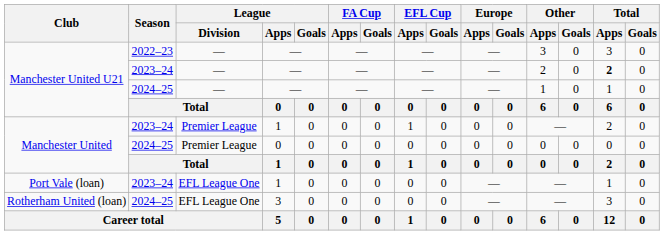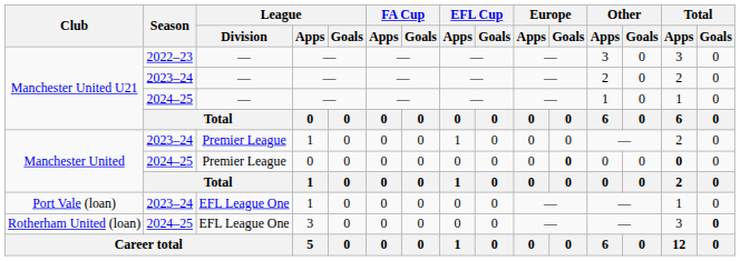Manchester United U21 / 2023–24 | Total / Apps: bold -> normal
Manchester United / 2024–25 | Europe / Goals: normal -> bold
Manchester United / 2024–25 | Total / Apps: normal -> bold
Rotherham United (loan) | Total / Goals: normal -> bold
